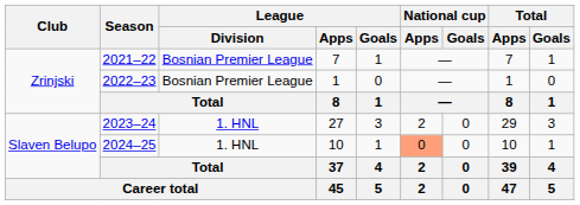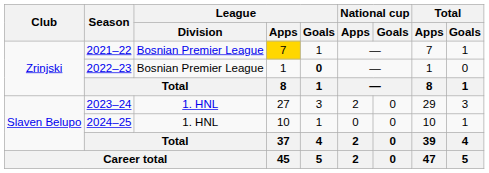2021–22 | League / Apps: no background -> gold background
2022–23 | League / Goals: normal -> bold
2024–25 | National cup / Apps: lightsalmon background -> no background
